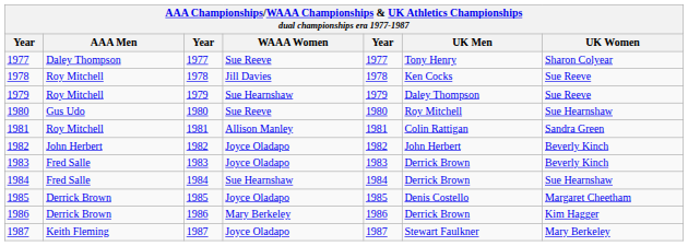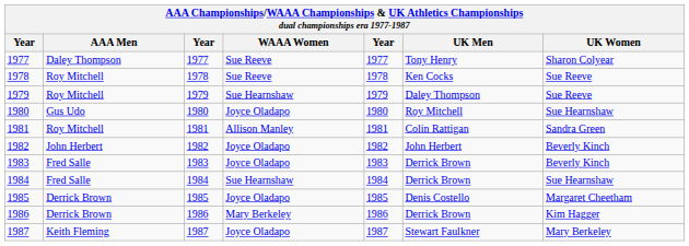row 4 | WAAA Women: Jill Davies -> Sue Reeve
row 6 | WAAA Women: Sue Reeve -> Joyce Oladapo
